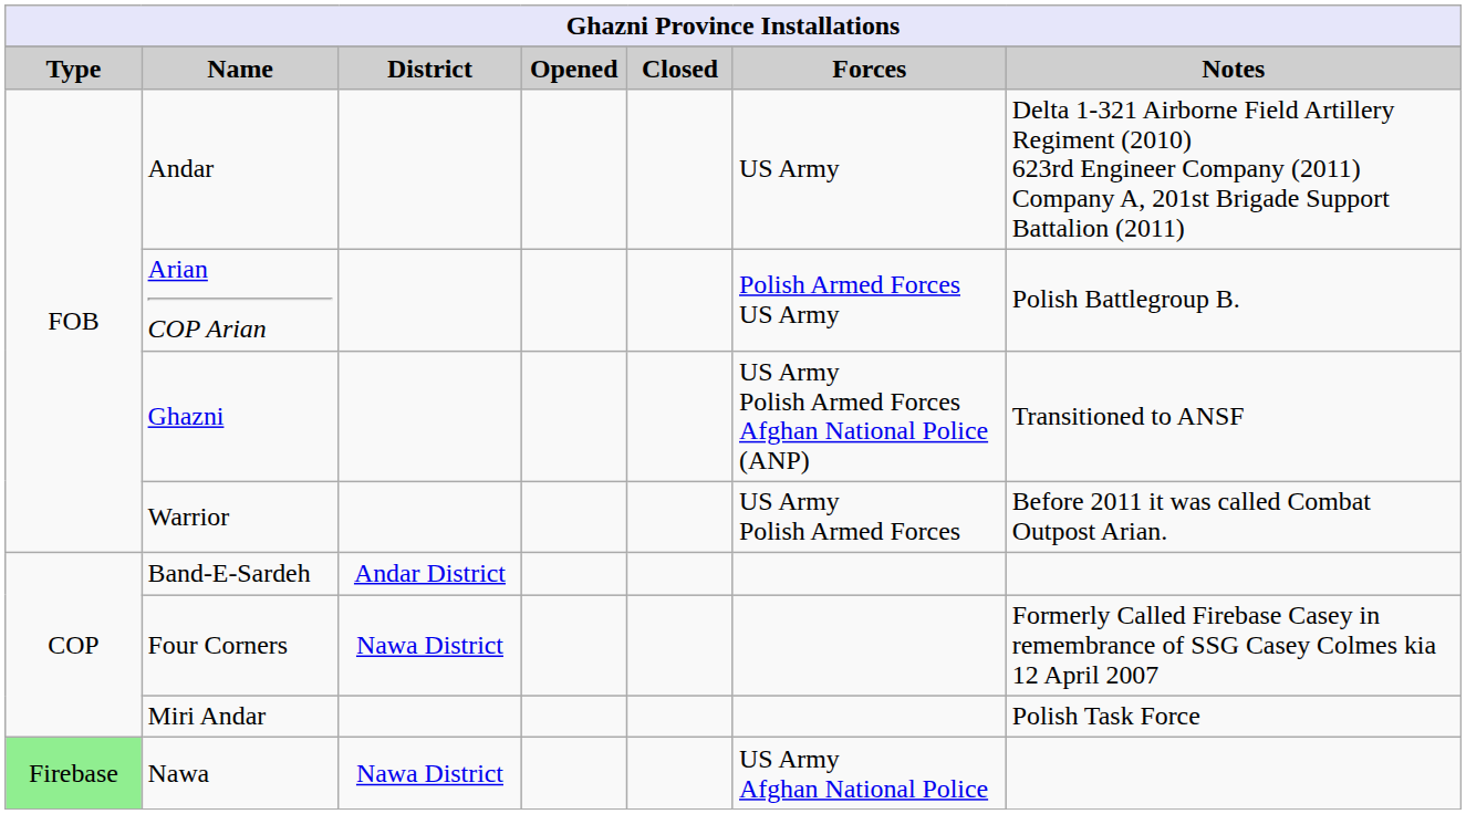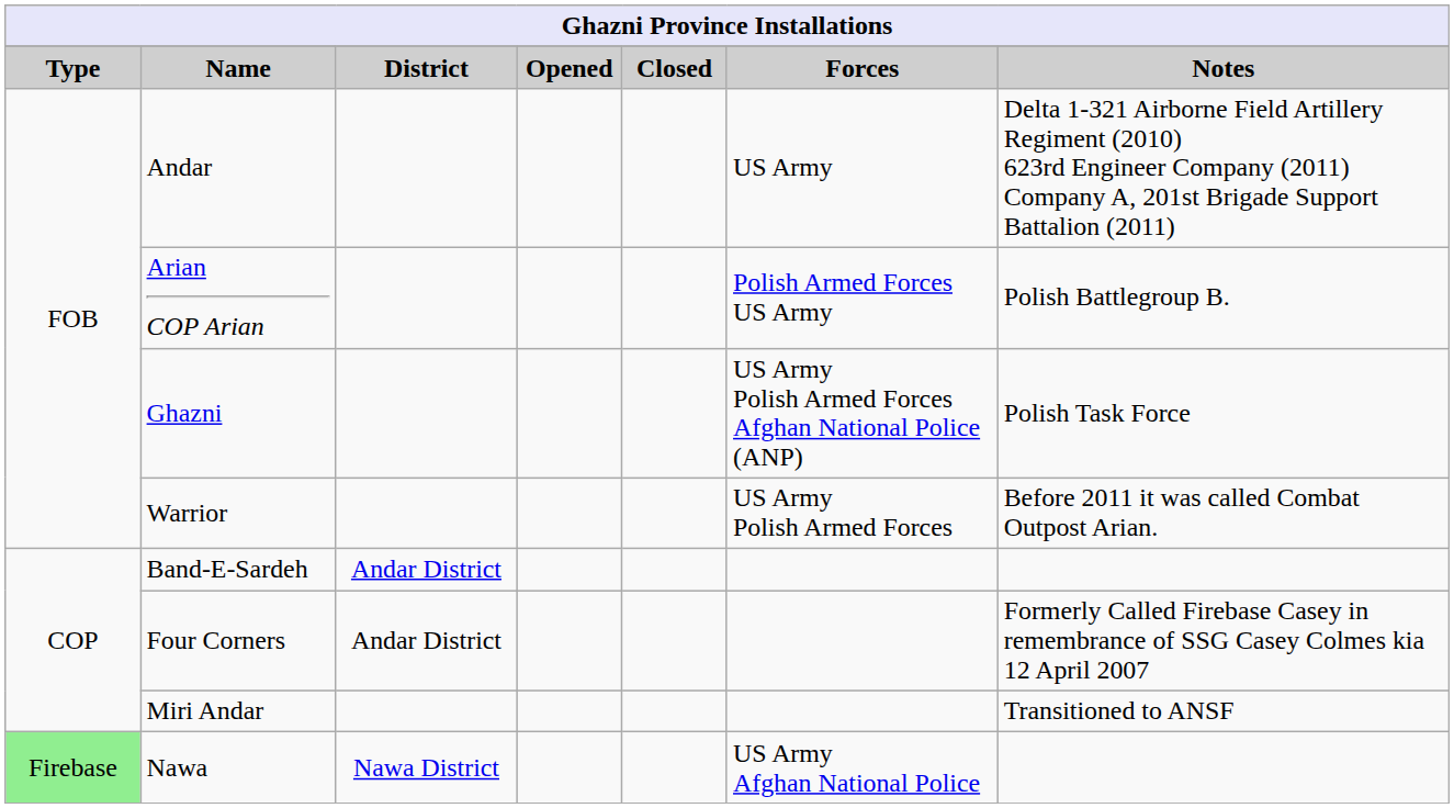Ghazni | Notes: Transitioned to ANSF -> Polish Task Force
Four Corners | District: Nawa District -> Andar District
Miri Andar | Notes: Polish Task Force -> Transitioned to ANSF
